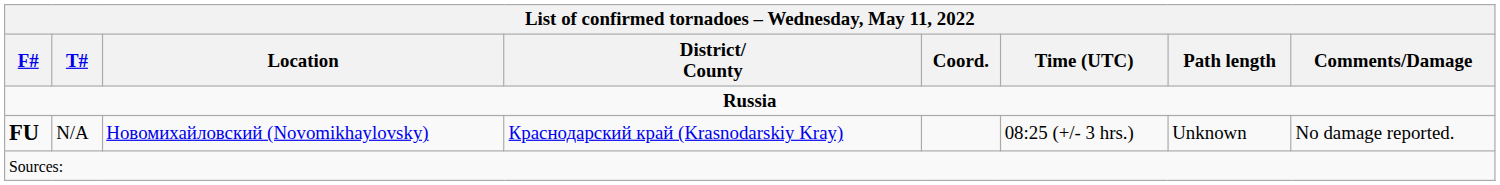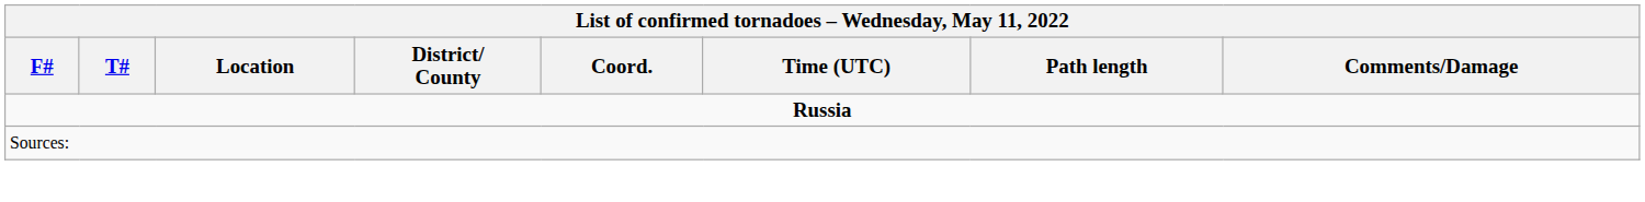- row: FU | N/A | Новомихайловский (Novomikhaylovsky) | Краснодарский край (Krasnodarskiy Kray) | 08:25 (+/- 3 hrs.) | Unknown | No damage reported.
